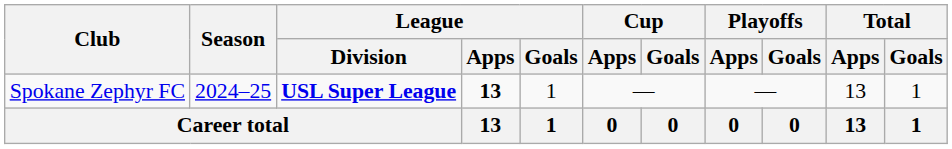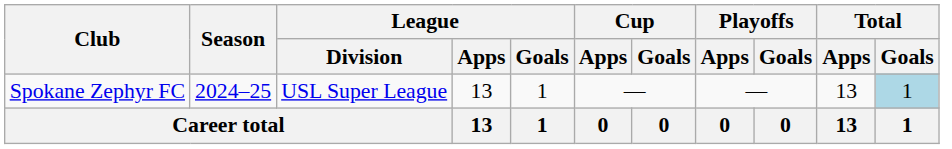Spokane Zephyr FC | League / Division: bold -> normal
Spokane Zephyr FC | League / Apps: bold -> normal
Spokane Zephyr FC | Total / Goals: no background -> lightblue background
